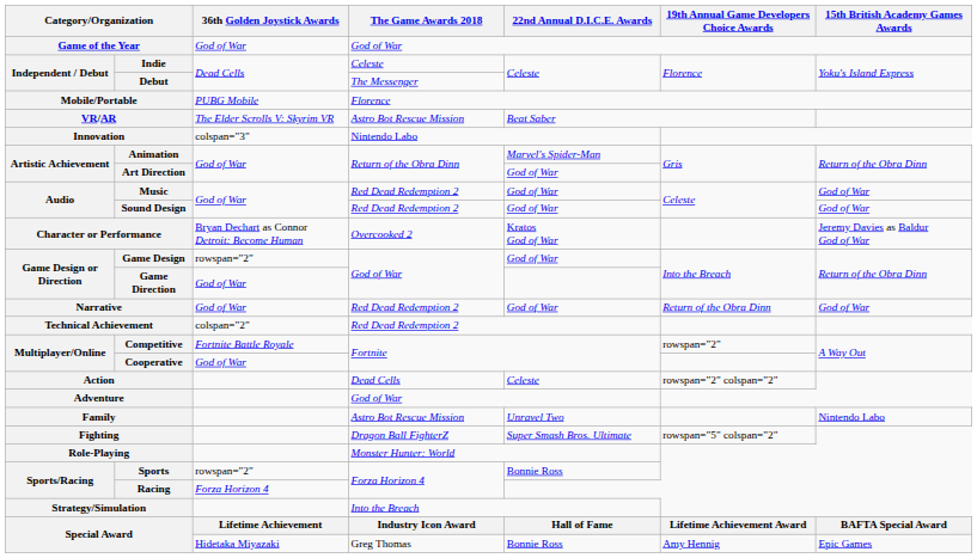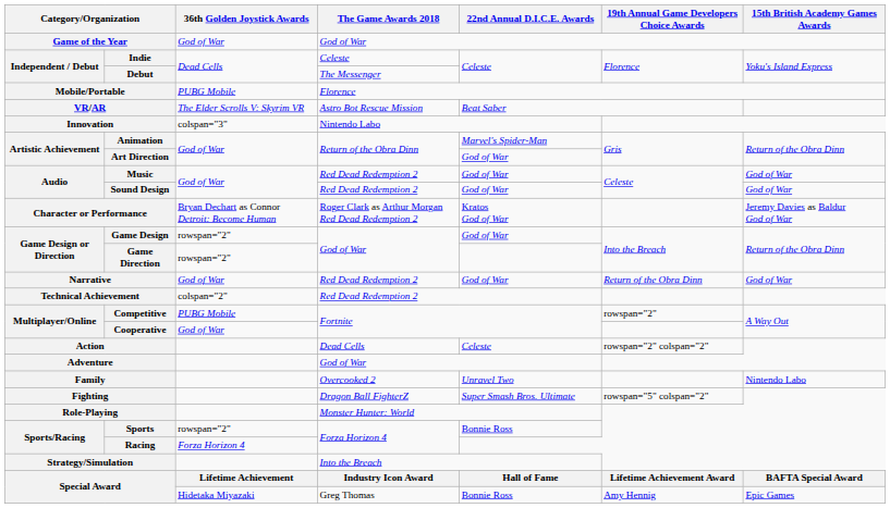Character or Performance | The Game Awards 2018: Overcooked 2 -> Roger Clark as Arthur Morgan Red Dead Redemption 2
Game Direction | 36th Golden Joystick Awards: God of War -> rowspan="2"
Competitive | 36th Golden Joystick Awards: Fortnite Battle Royale -> PUBG Mobile
Family | The Game Awards 2018: Astro Bot Rescue Mission -> Overcooked 2
